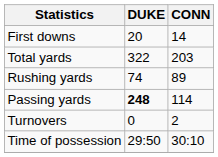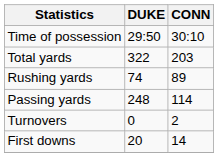rows swapped: First downs <-> Time of possession
Passing yards | DUKE: bold -> normal
